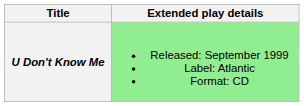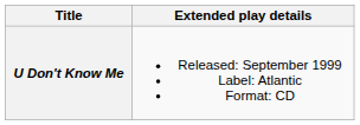U Don't Know Me | Extended play details: lightgreen background -> no background
